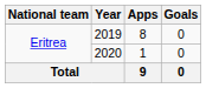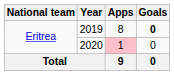2019 | Goals: normal -> bold
2020 | Apps: no background -> pink background
